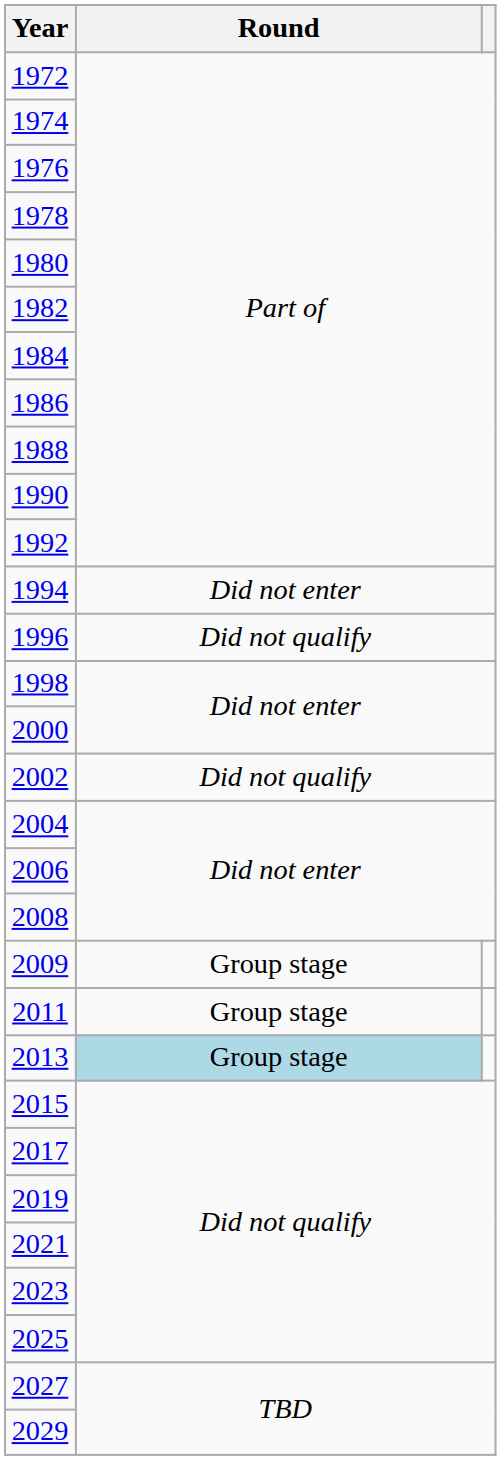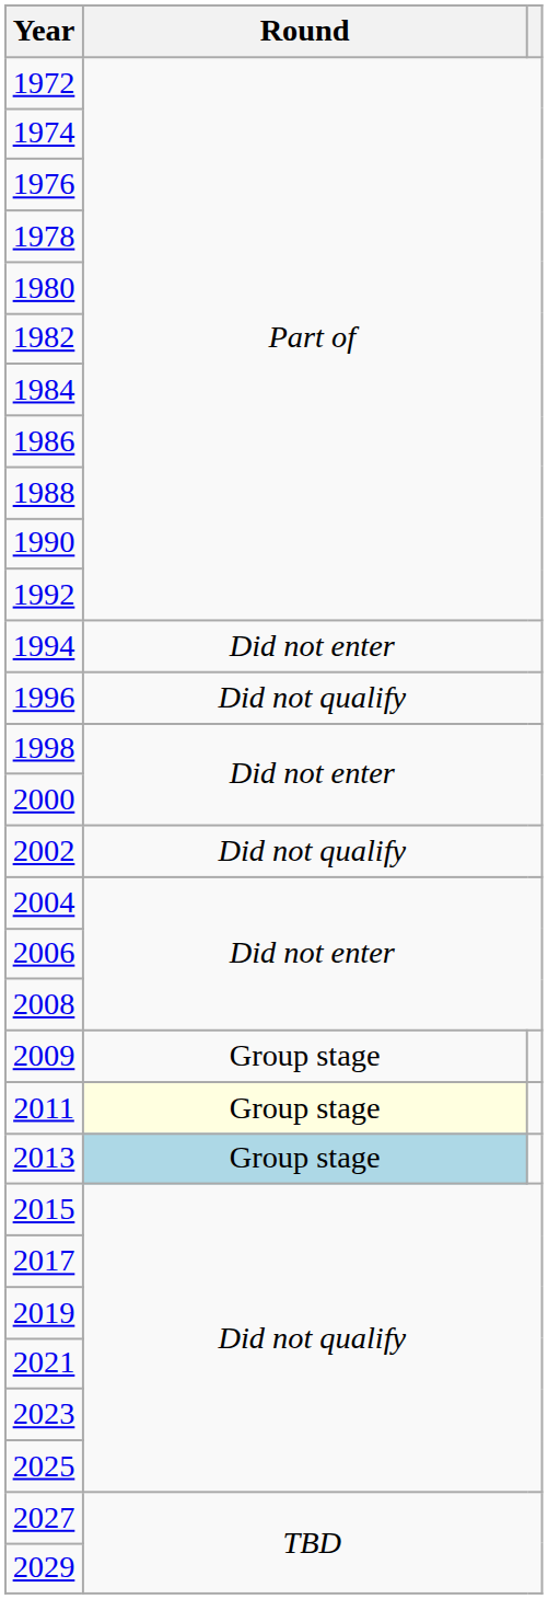2011 | Round: no background -> lightyellow background
